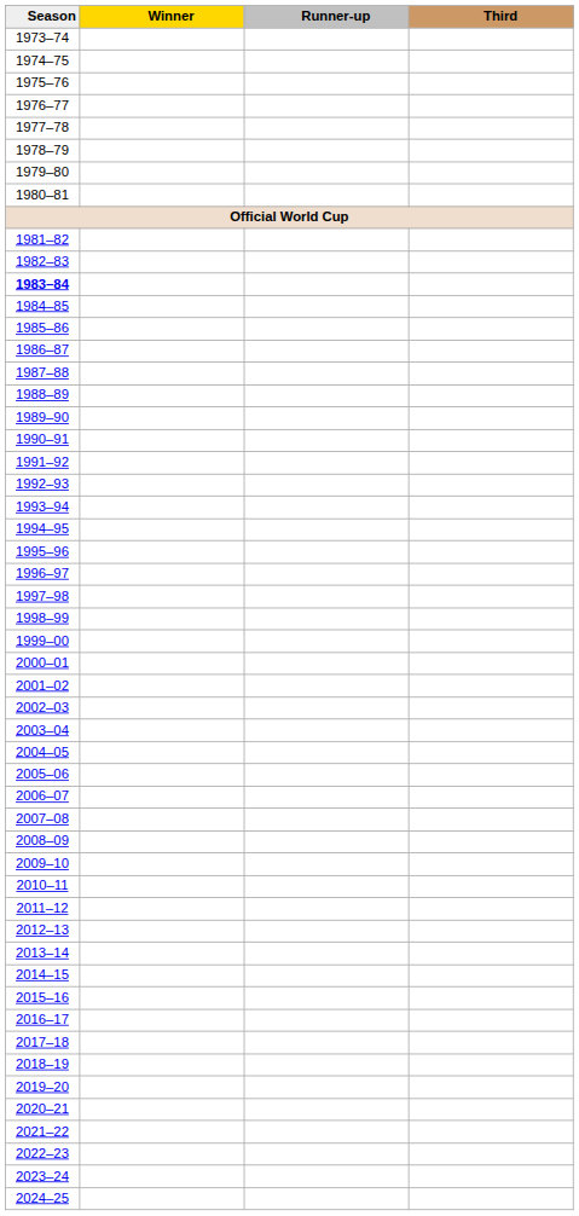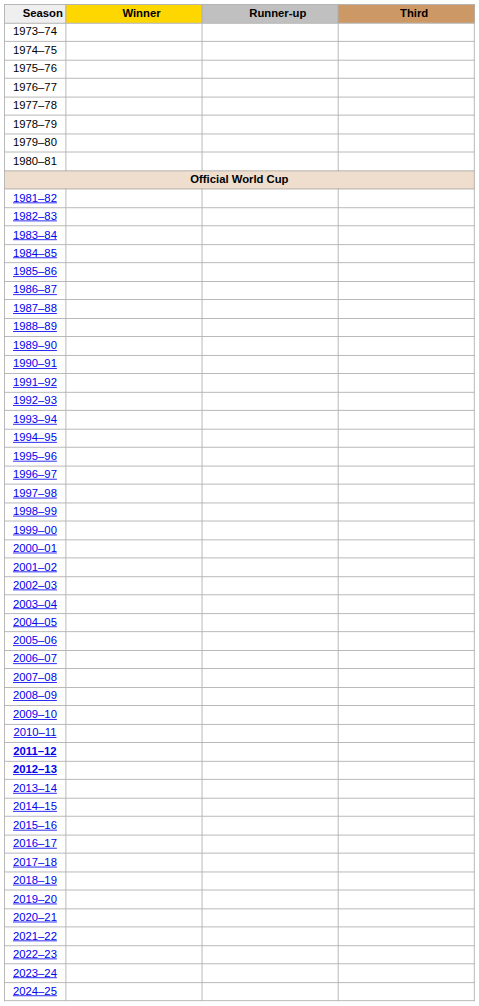1983–84 | Season: bold -> normal
2011–12 | Season: normal -> bold
2012–13 | Season: normal -> bold
